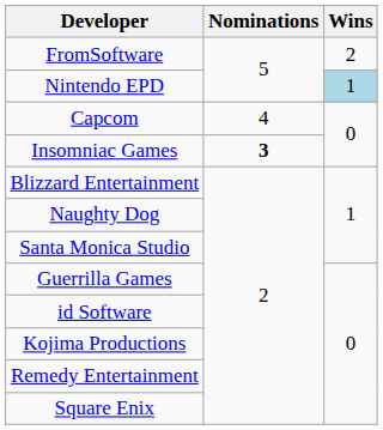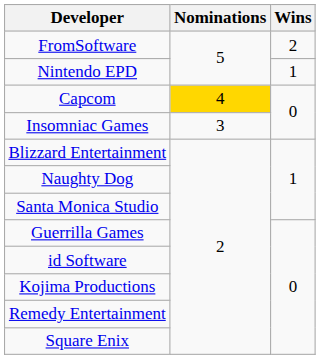Nintendo EPD | Wins: lightblue background -> no background
Capcom | Nominations: no background -> gold background
Insomniac Games | Nominations: bold -> normal
